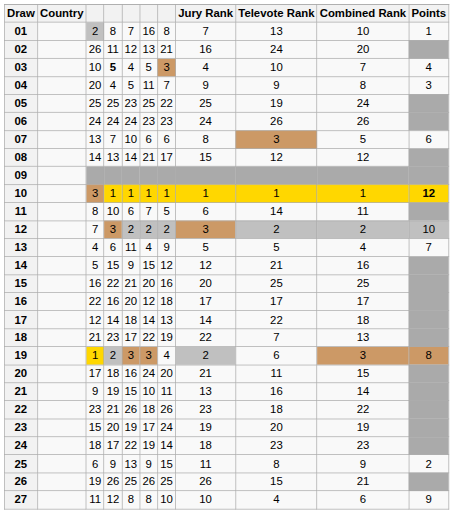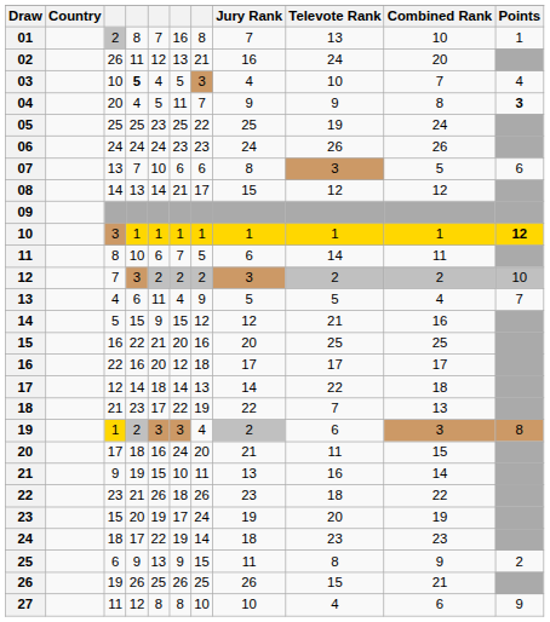04 | Points: normal -> bold
